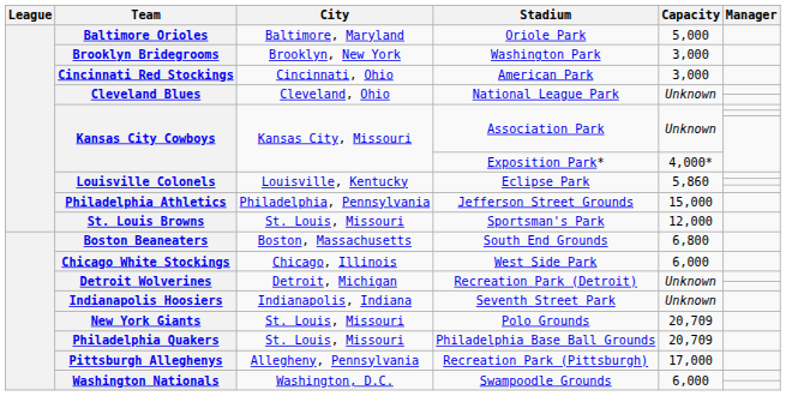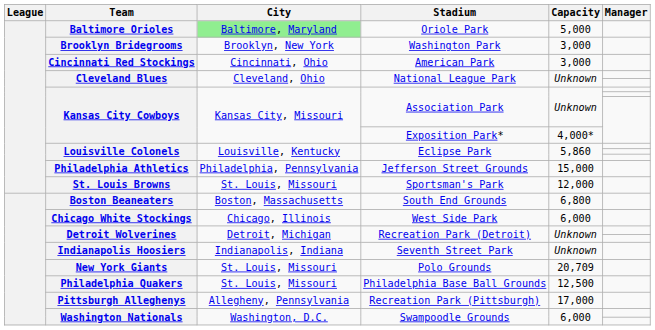Oriole Park | City: no background -> lightgreen background
Philadelphia Base Ball Grounds | Capacity: 20,709 -> 12,500
